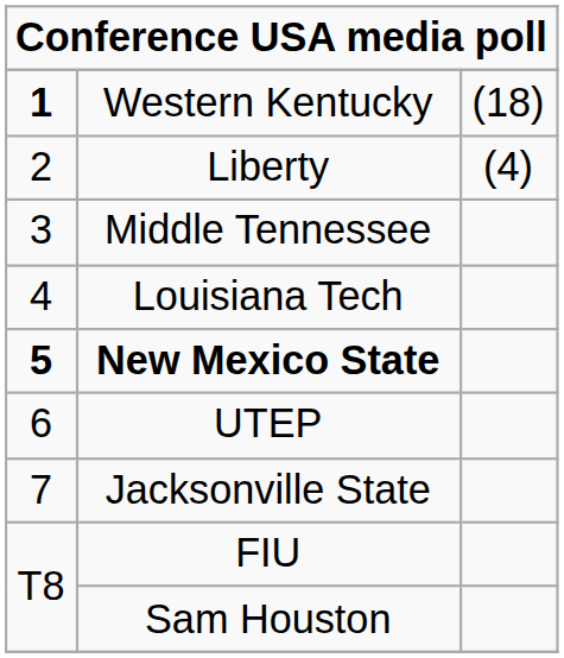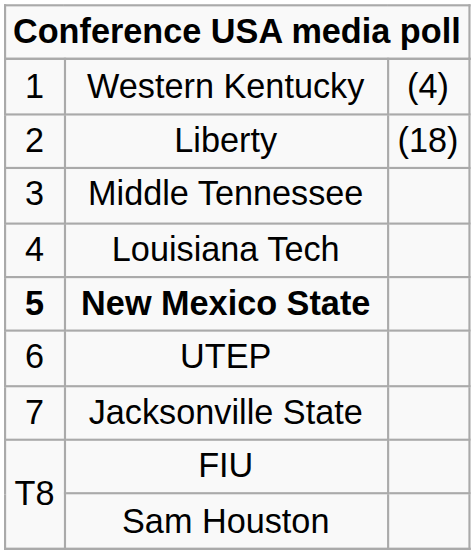Western Kentucky | column 1: bold -> normal
Western Kentucky | column 3: (18) -> (4)
Liberty | column 3: (4) -> (18)
